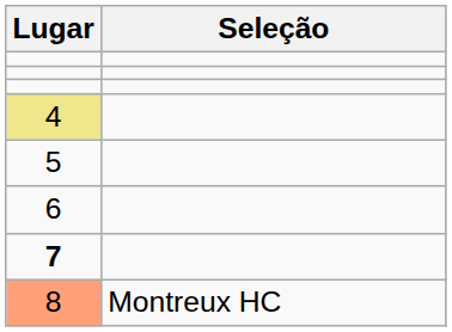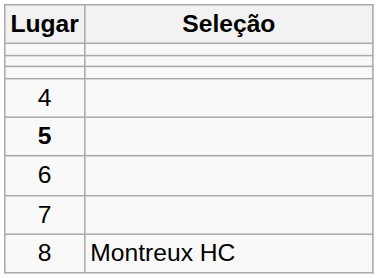row 5 | Lugar: khaki background -> no background
row 6 | Lugar: normal -> bold
row 8 | Lugar: bold -> normal
row 9 | Lugar: lightsalmon background -> no background
